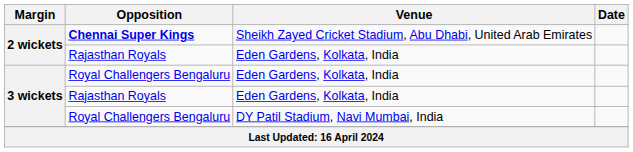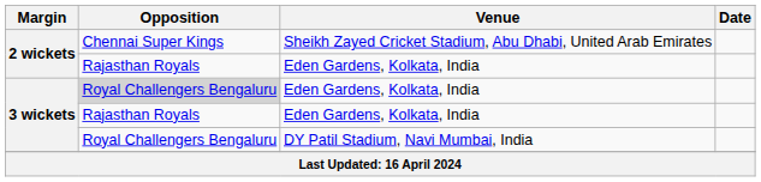Chennai Super Kings | Opposition: bold -> normal
Royal Challengers Bengaluru / Eden Gardens, Kolkata, India | Opposition: no background -> lightgrey background
